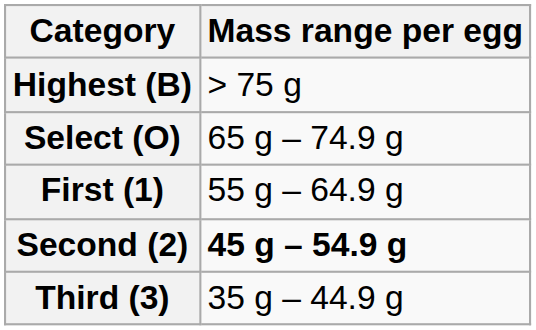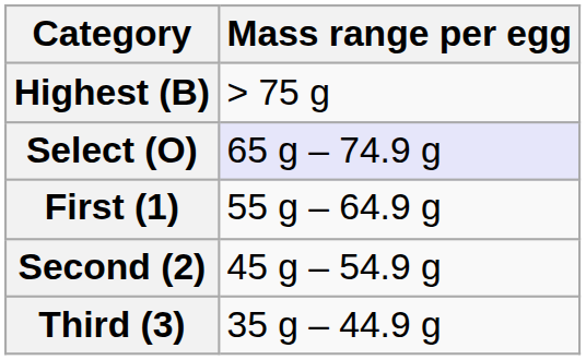Select (О) | Mass range per egg: no background -> lavender background
Second (2) | Mass range per egg: bold -> normal
